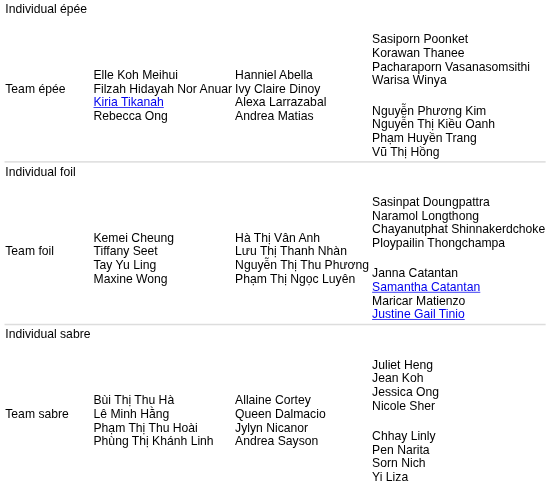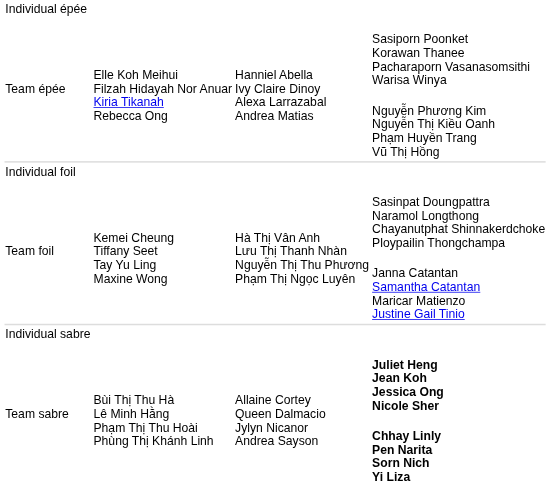Team sabre / Juliet Heng Jean Koh Jessica Ong Nicole Sher | column 4: normal -> bold
Team sabre / Chhay Linly Pen Narita Sorn Nich Yi Liza | column 4: normal -> bold
